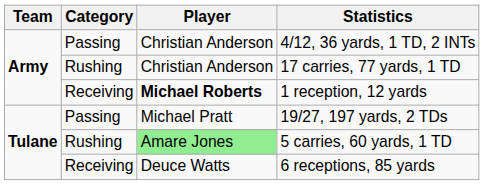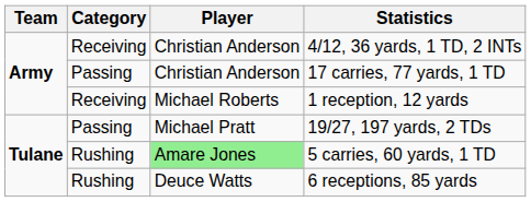4/12, 36 yards, 1 TD, 2 INTs | Category: Passing -> Receiving
17 carries, 77 yards, 1 TD | Category: Rushing -> Passing
1 reception, 12 yards | Player: bold -> normal
6 receptions, 85 yards | Category: Receiving -> Rushing
